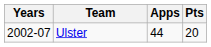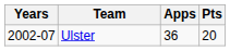Ulster | Apps: 44 -> 36
